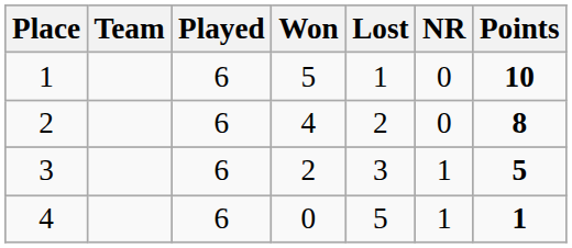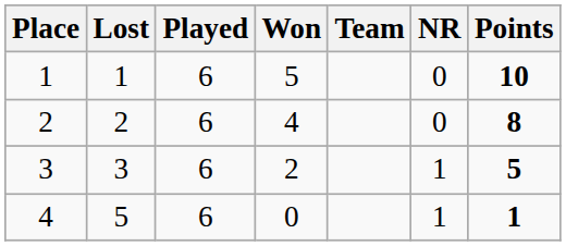columns swapped: Team <-> Lost
